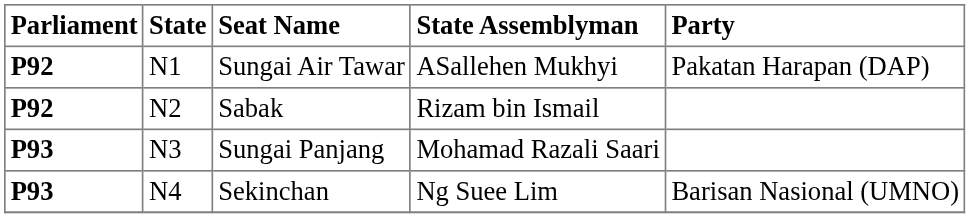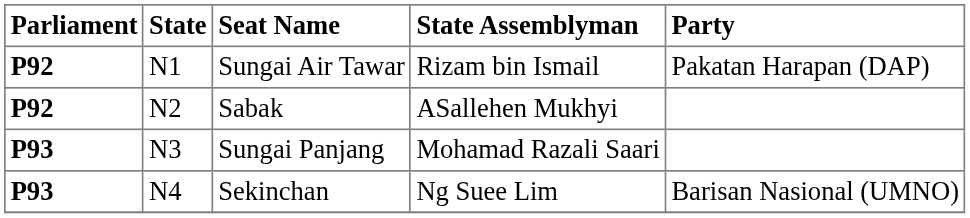Sungai Air Tawar | State Assemblyman: ASallehen Mukhyi -> Rizam bin Ismail
Sabak | State Assemblyman: Rizam bin Ismail -> ASallehen Mukhyi
